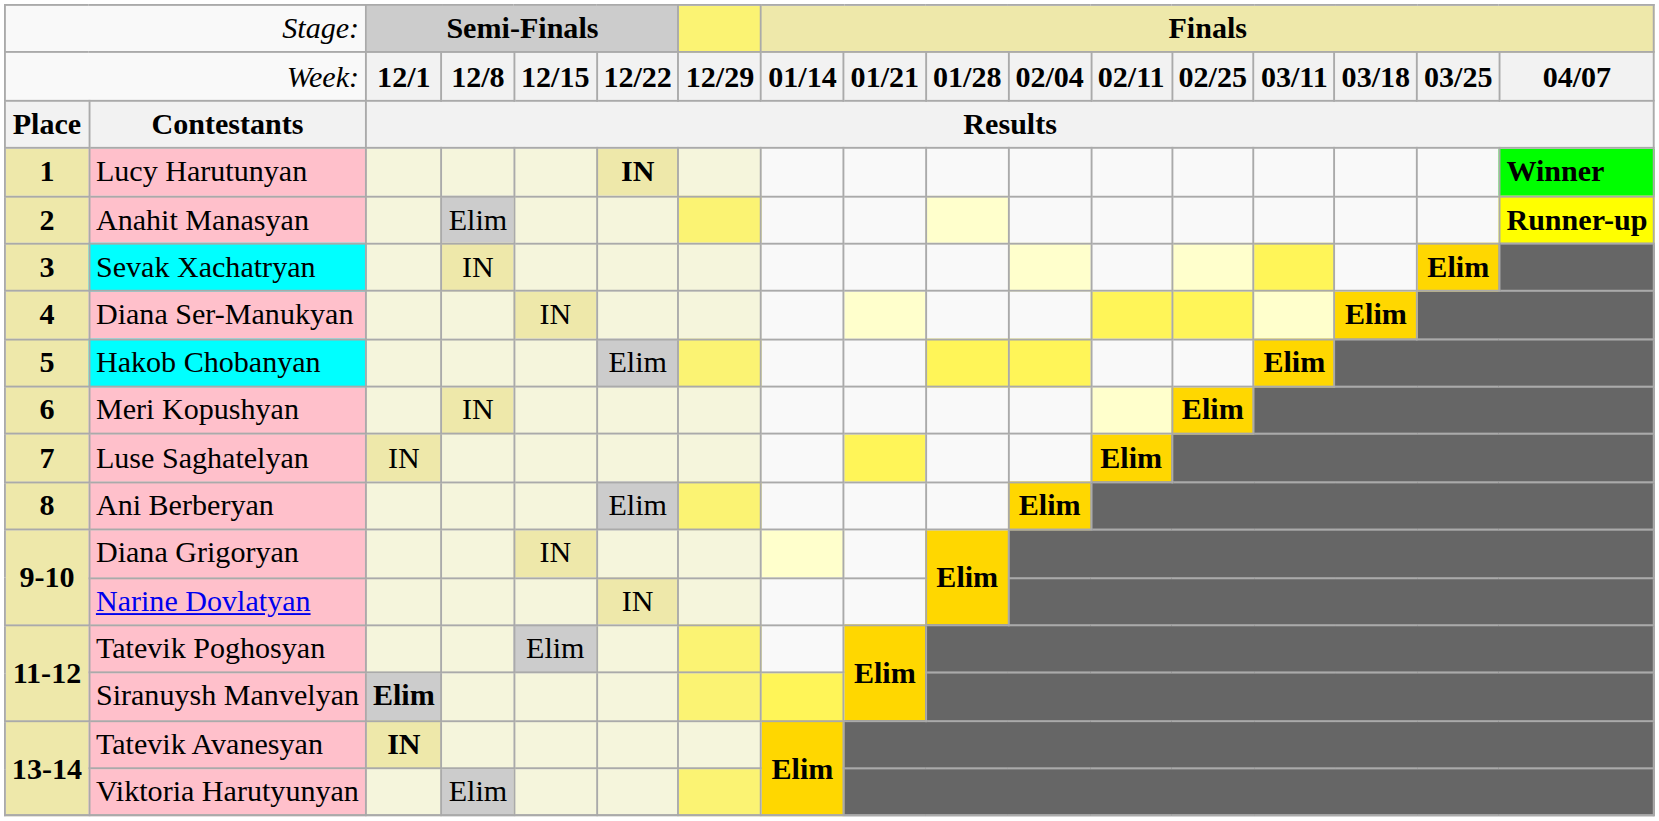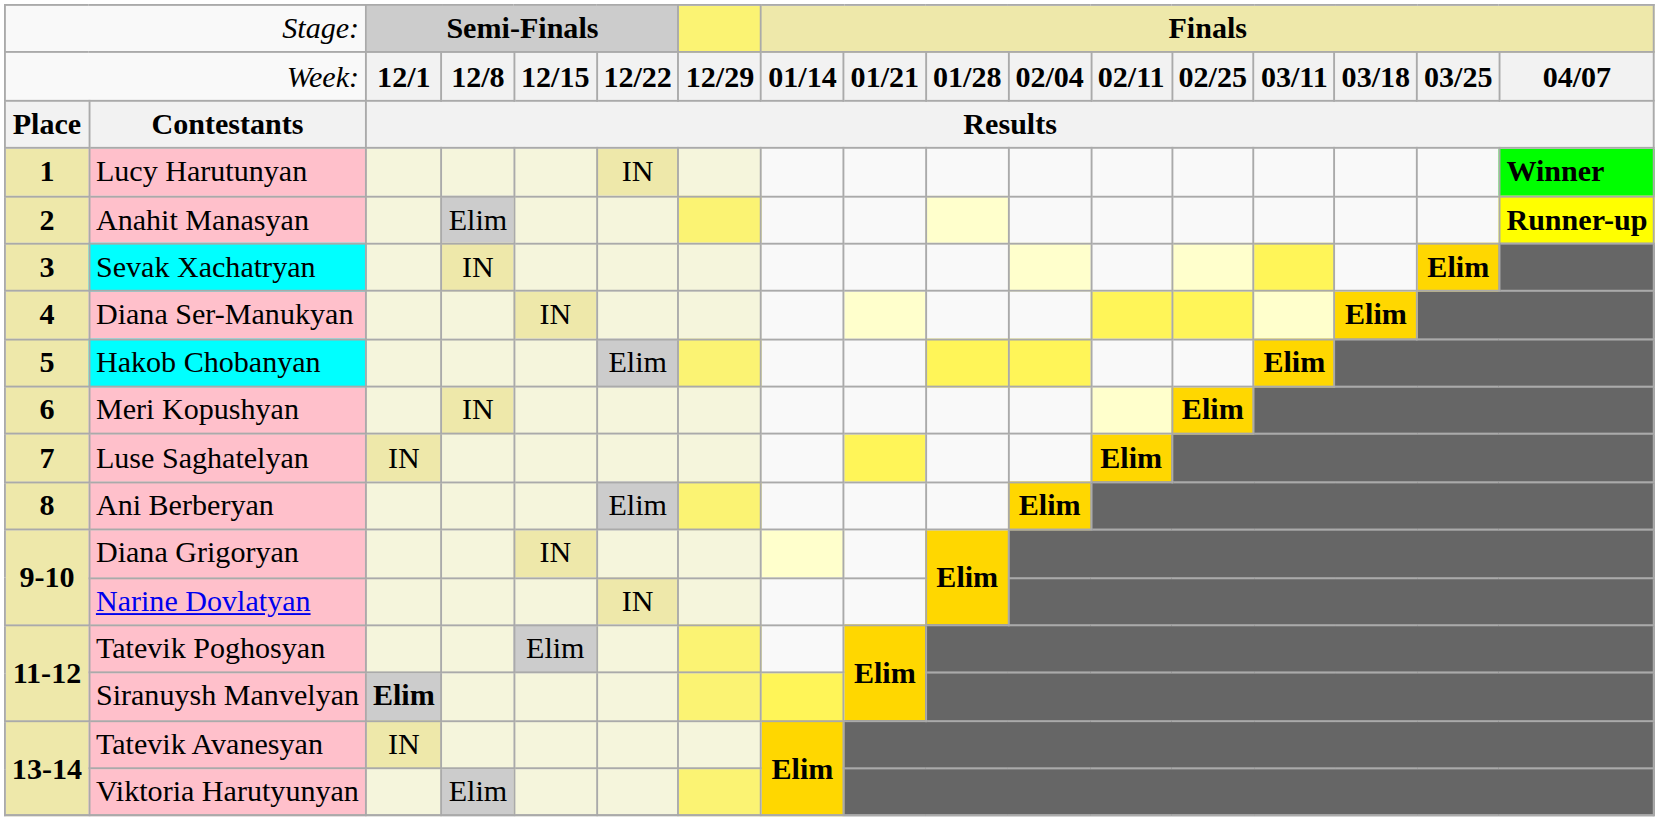Lucy Harutunyan | column 6: bold -> normal
Tatevik Avanesyan | column 3: bold -> normal
